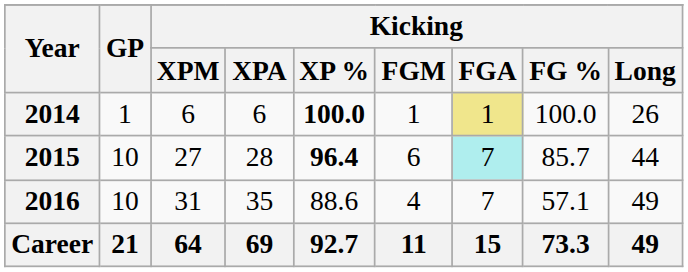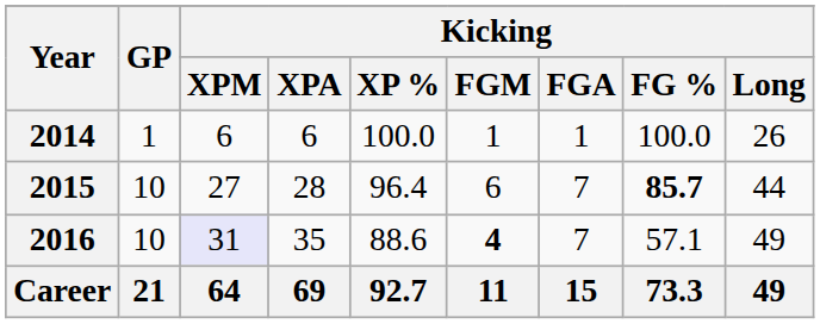2014 | Kicking / XP %: bold -> normal
2014 | Kicking / FGA: khaki background -> no background
2015 | Kicking / XP %: bold -> normal
2015 | Kicking / FGA: paleturquoise background -> no background
2015 | Kicking / FG %: normal -> bold
2016 | Kicking / XPM: no background -> lavender background
2016 | Kicking / FGM: normal -> bold
